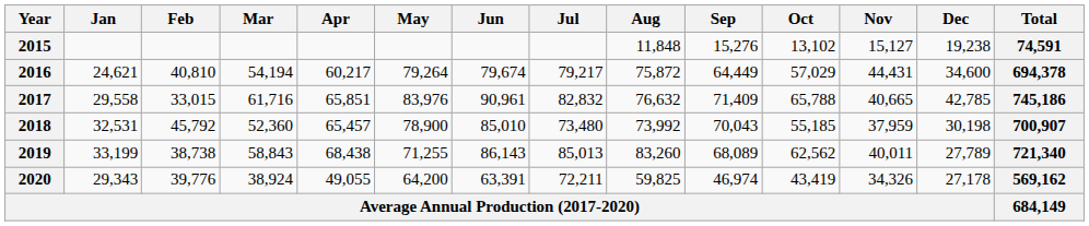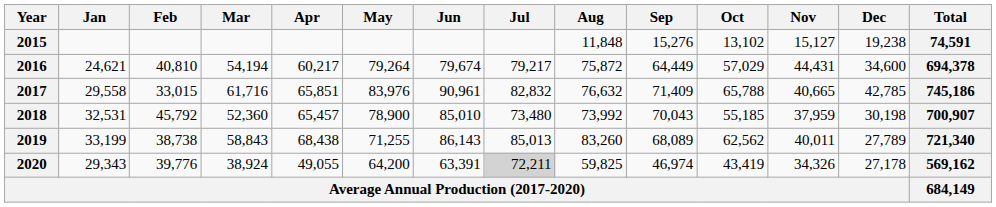2020 | Jul: no background -> lightgrey background
